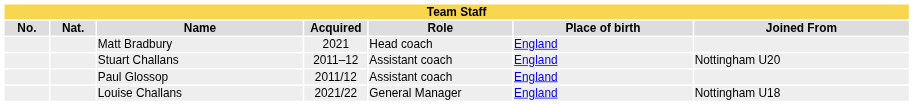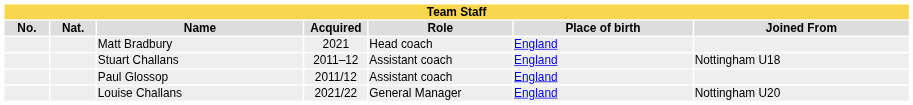Stuart Challans | Joined From: Nottingham U20 -> Nottingham U18
Louise Challans | Joined From: Nottingham U18 -> Nottingham U20
